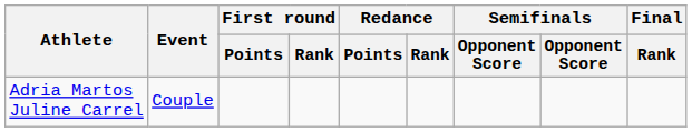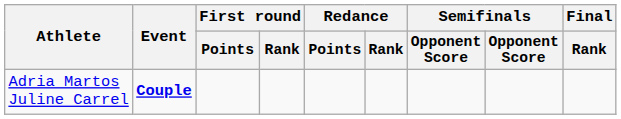Adria Martos Juline Carrel | Event: normal -> bold
